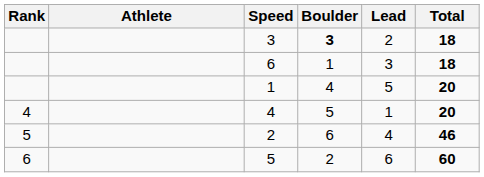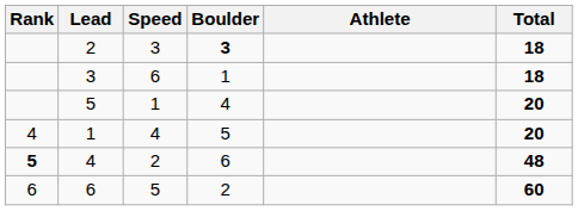columns swapped: Athlete <-> Lead
row 6 | Rank: normal -> bold
row 6 | Total: 46 -> 48
